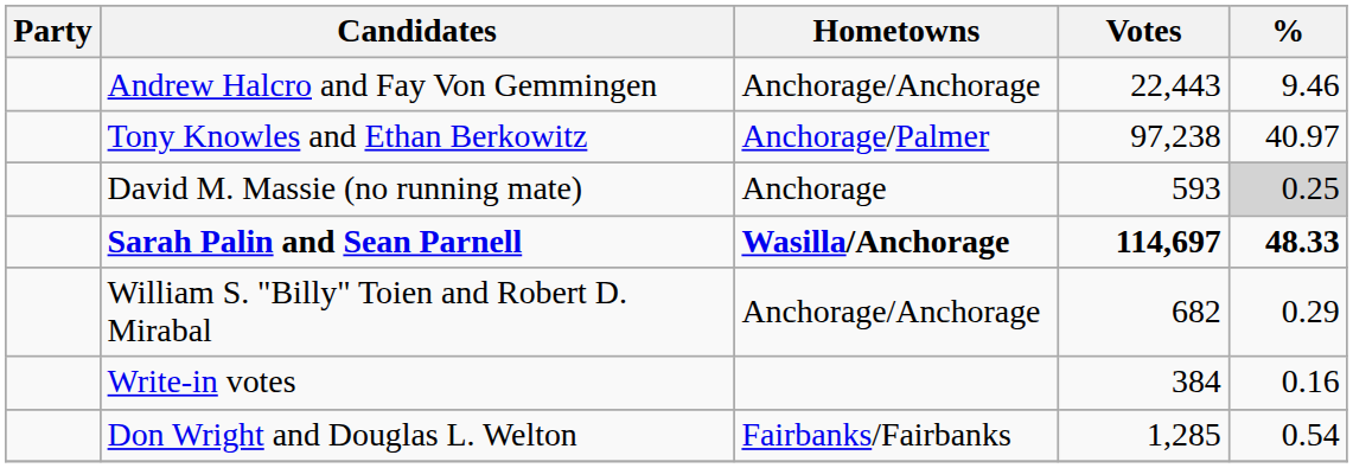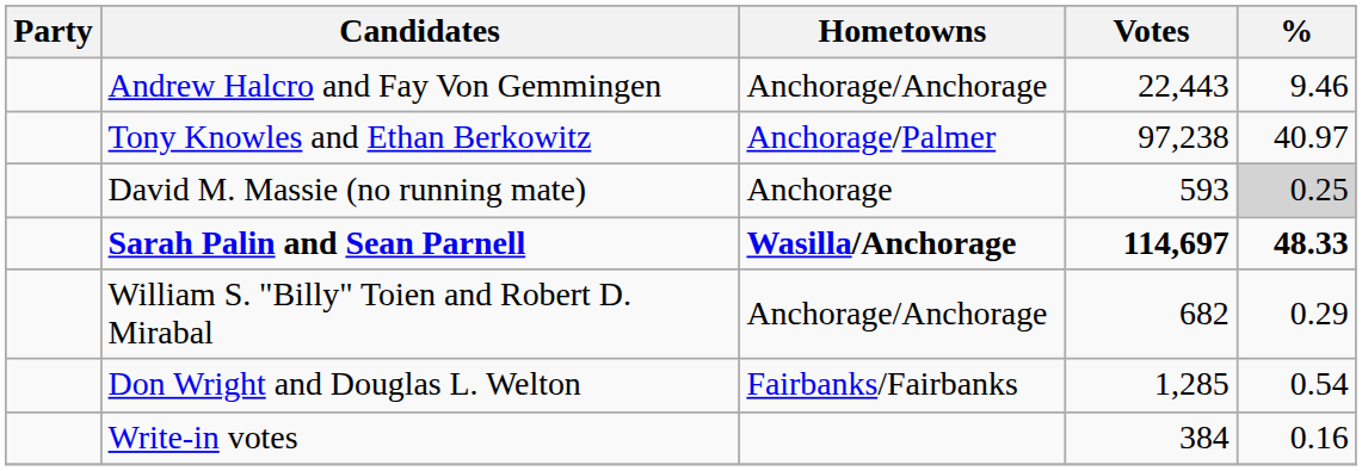rows swapped: Don Wright and Douglas L. Welton <-> Write-in votes
